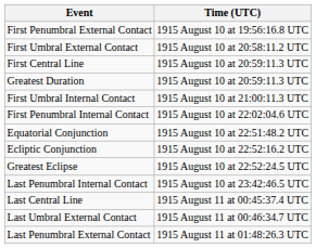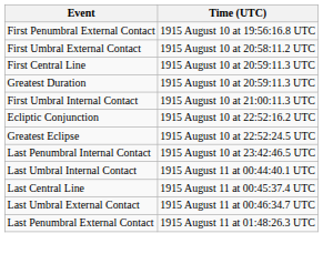- row: First Penumbral Internal Contact | 1915 August 10 at 22:02:04.6 UTC
- row: Equatorial Conjunction | 1915 August 10 at 22:51:48.2 UTC
+ row: Last Umbral Internal Contact | 1915 August 11 at 00:44:40.1 UTC
